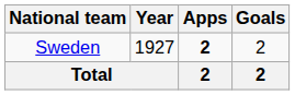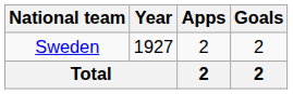Sweden | Apps: bold -> normal
